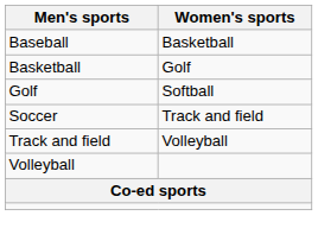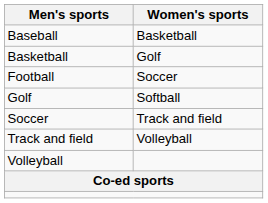+ row: Football | Soccer
